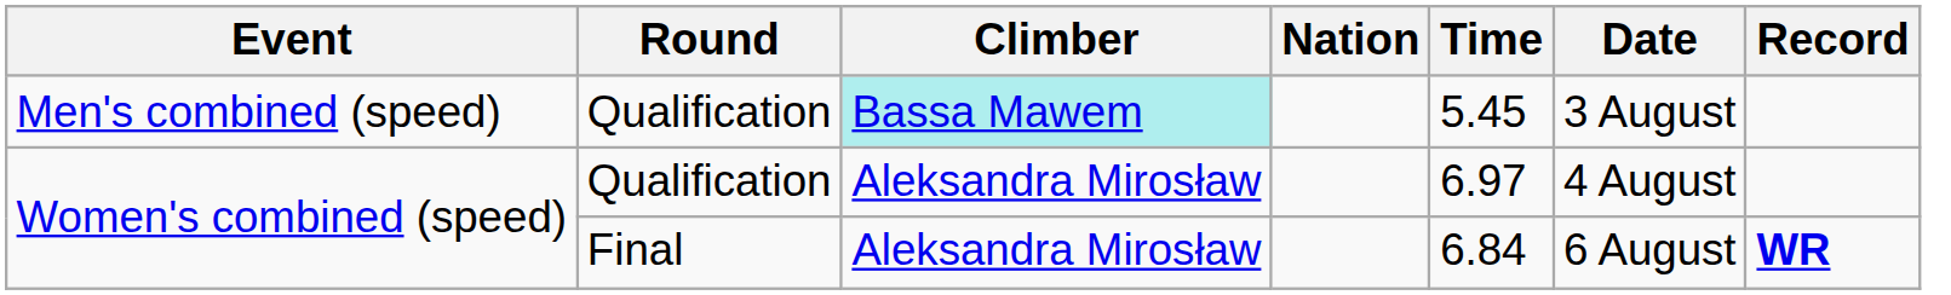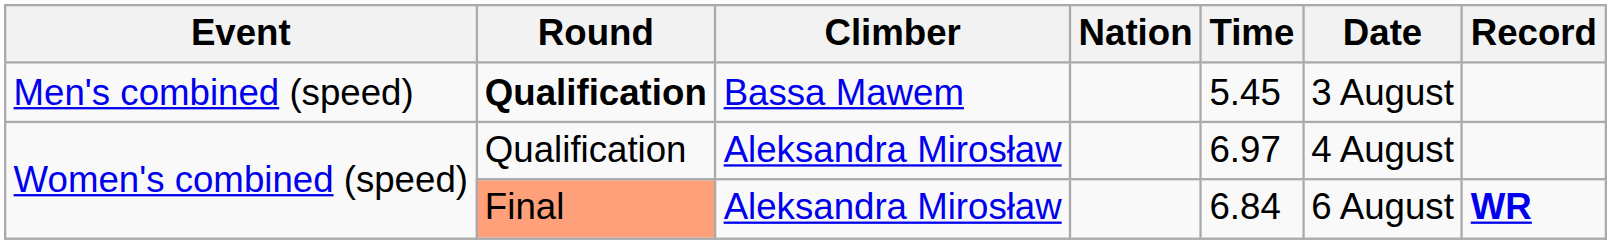row 2 | Round: normal -> bold
row 2 | Climber: paleturquoise background -> no background
row 4 | Round: no background -> lightsalmon background
